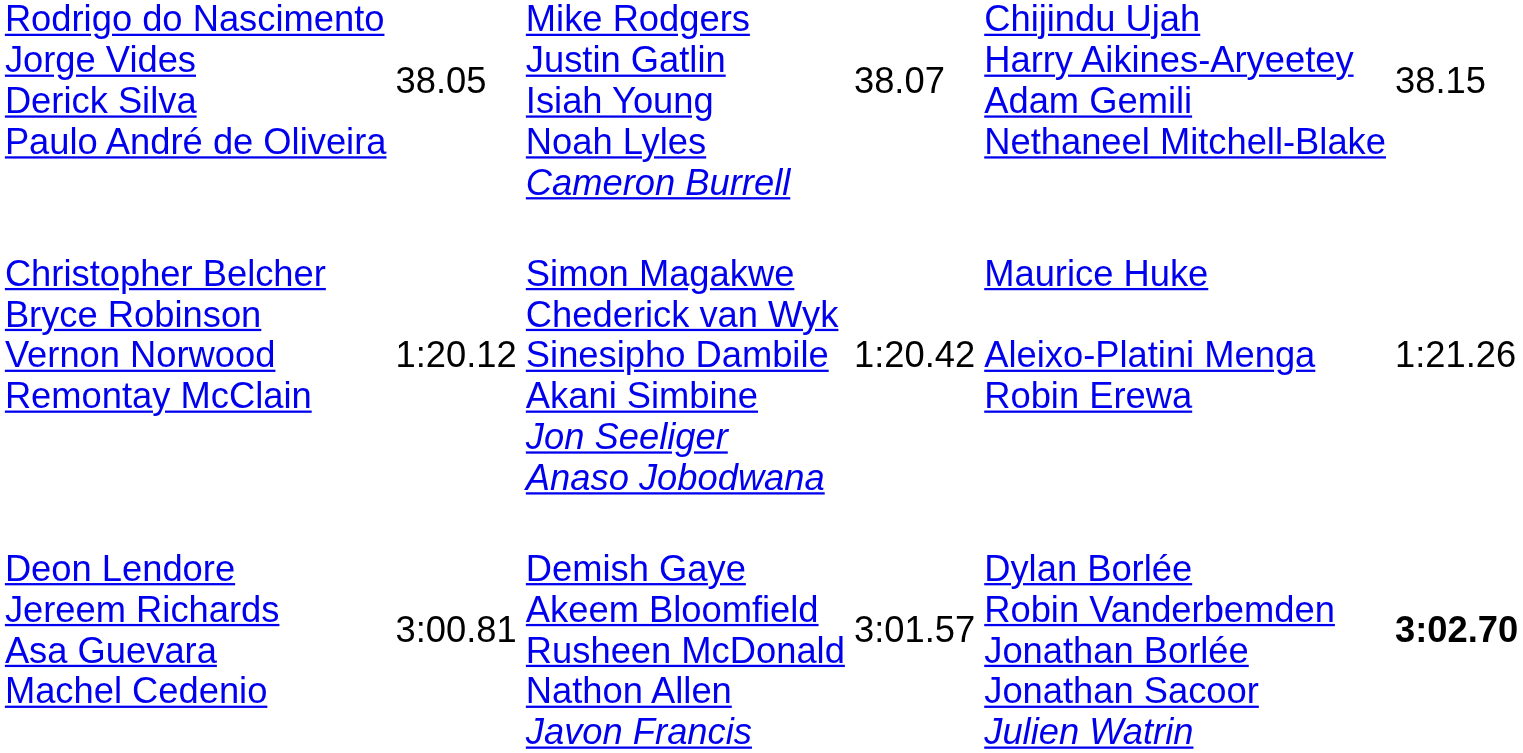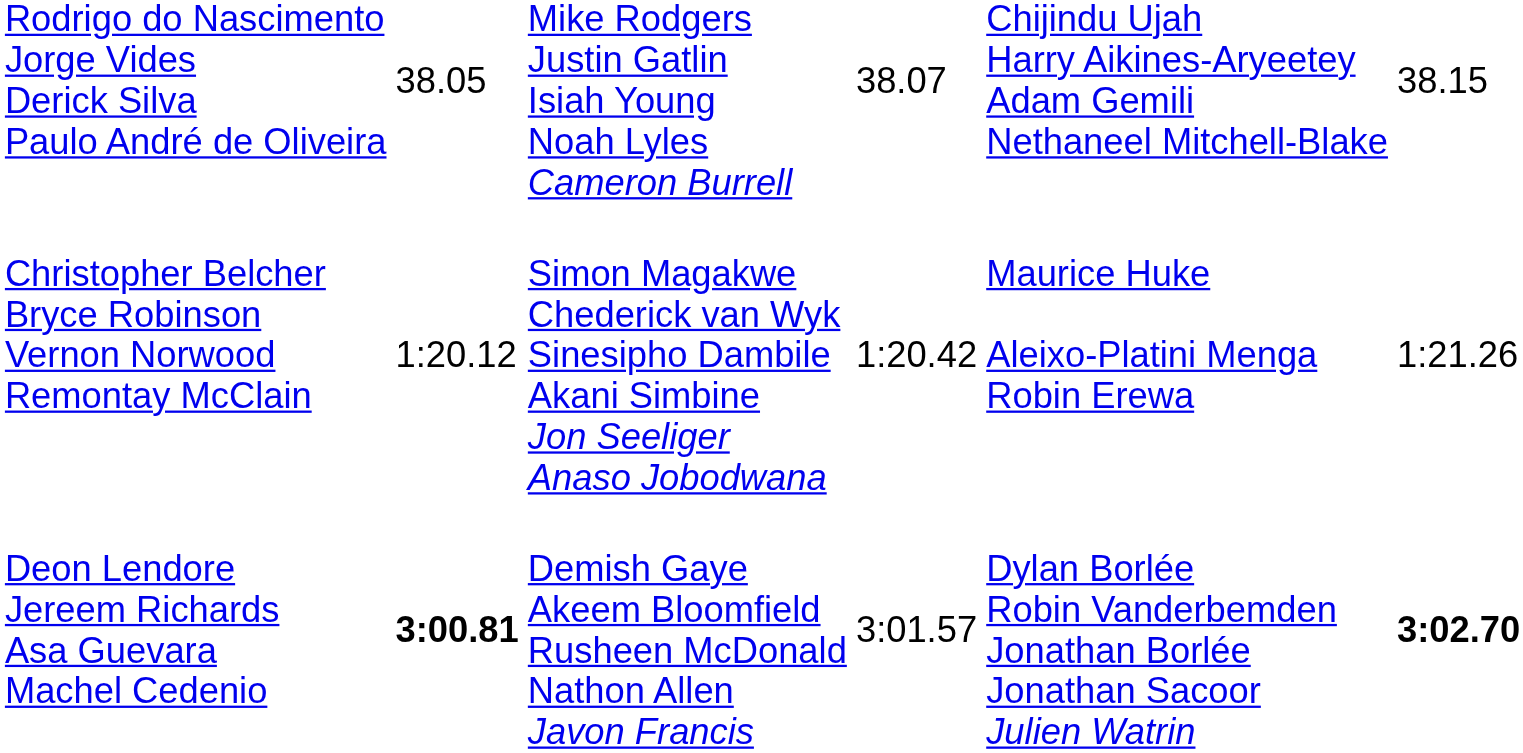Deon Lendore Jereem Richards Asa Guevara Machel Cedenio | column 2: normal -> bold
